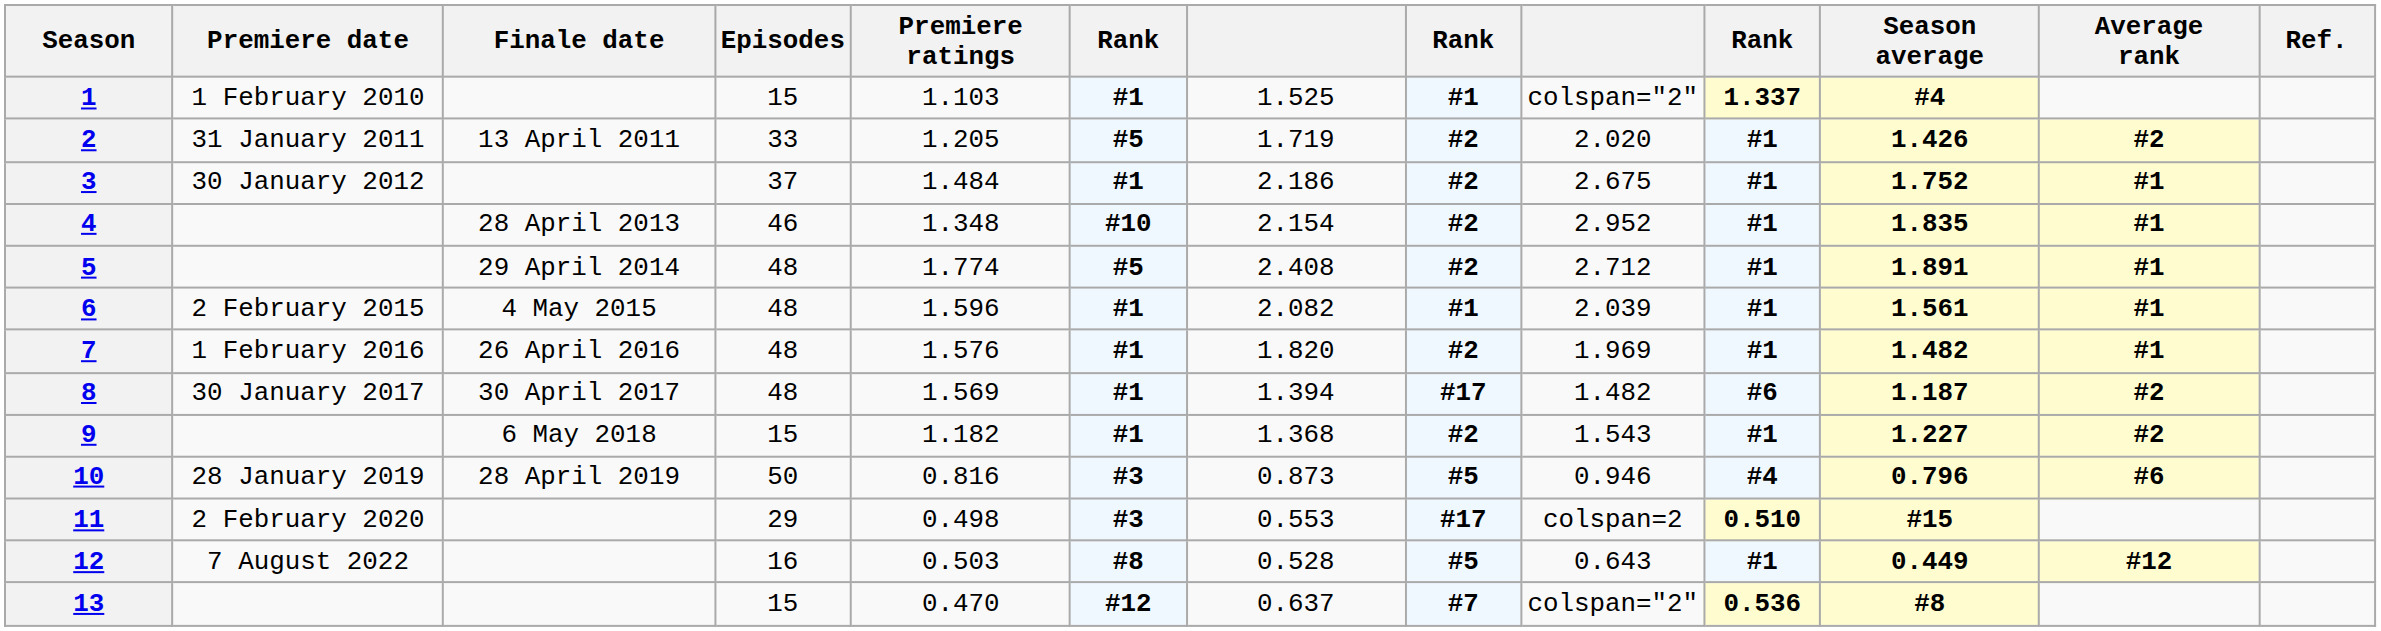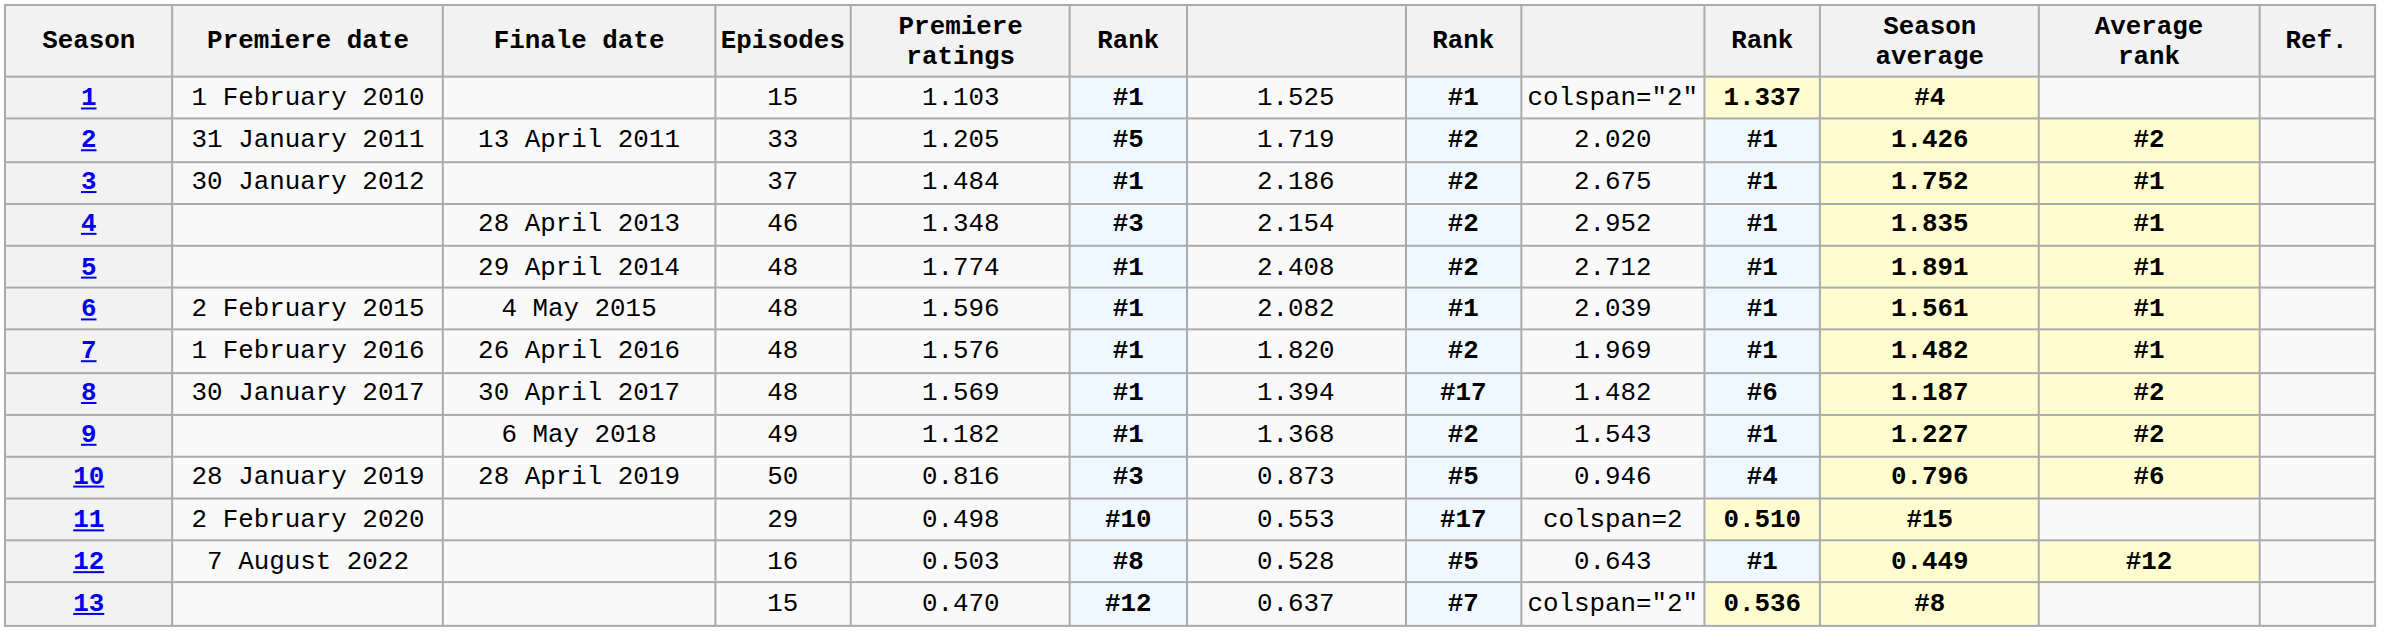4 | column 6: #10 -> #3
5 | column 6: #5 -> #1
9 | Episodes: 15 -> 49
11 | column 6: #3 -> #10
